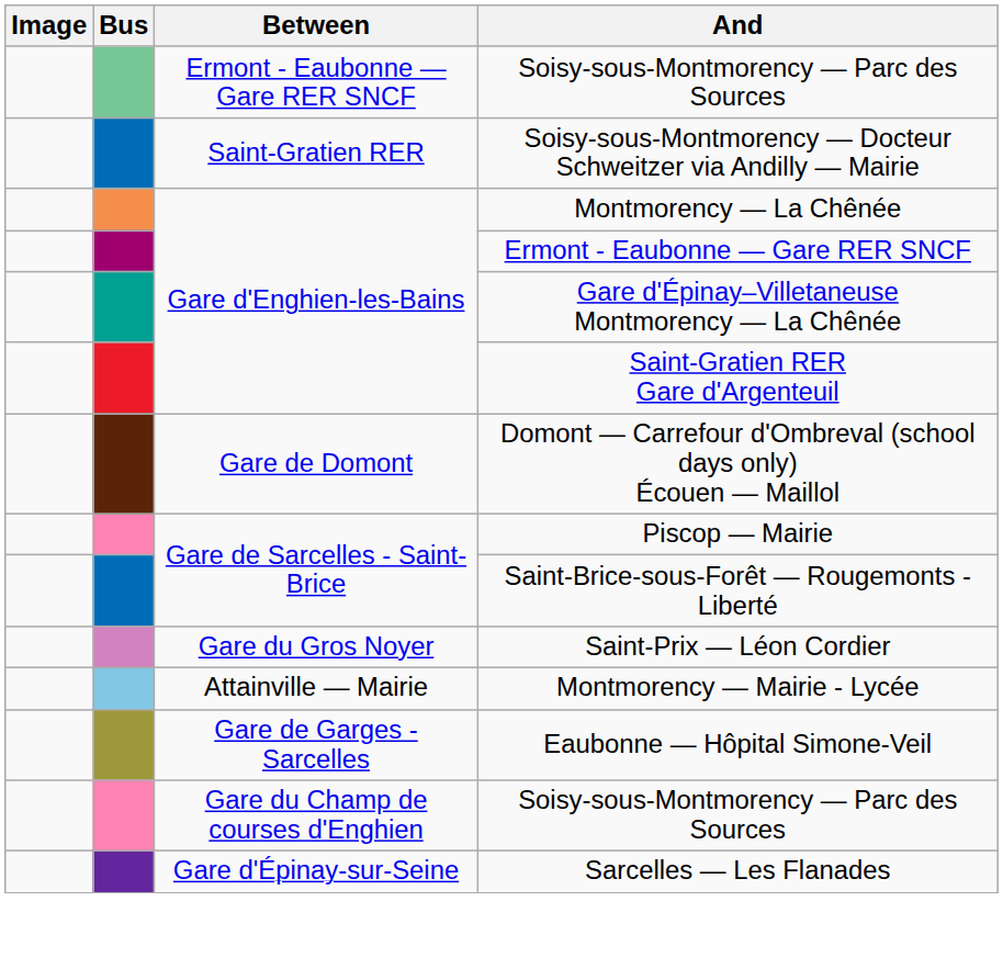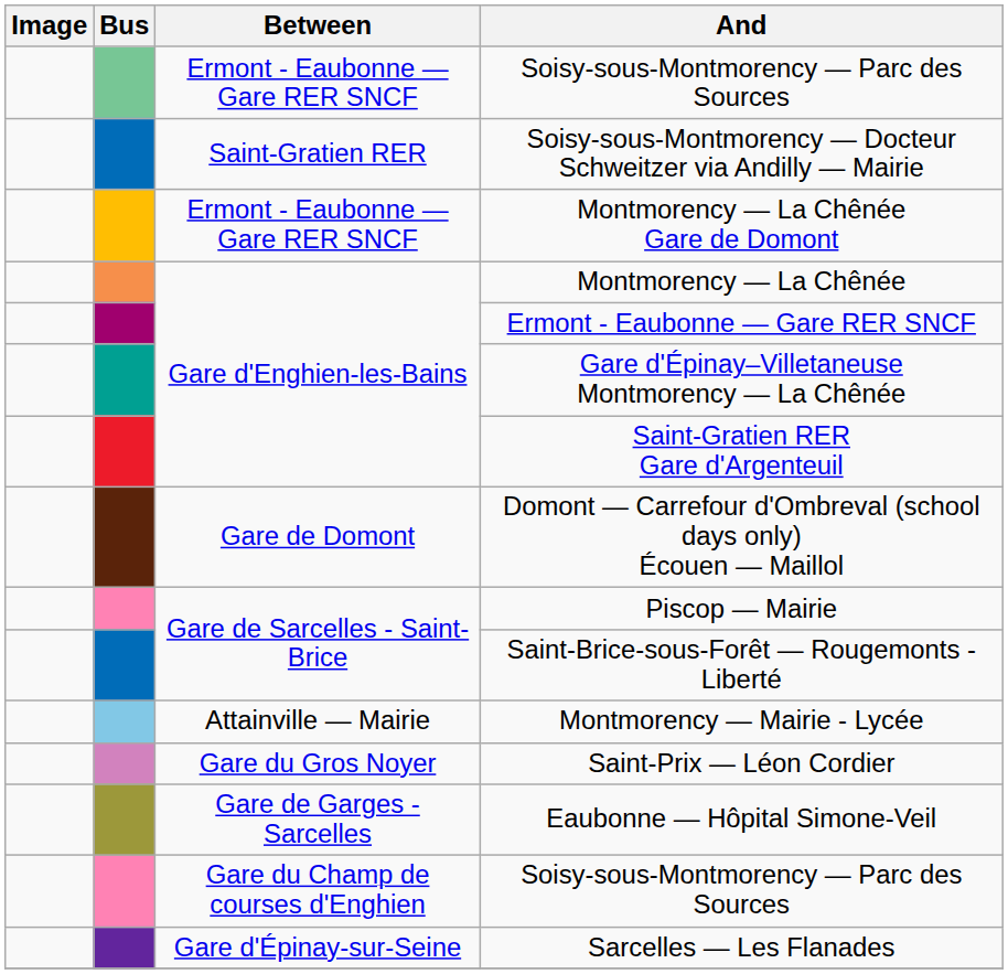+ row: Ermont - Eaubonne — Gare RER SNCF | Montmorency — La Chênée Gare de Domont
rows swapped: Montmorency — Mairie - Lycée <-> Saint-Prix — Léon Cordier
